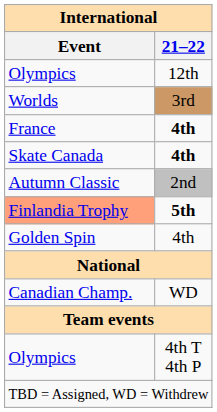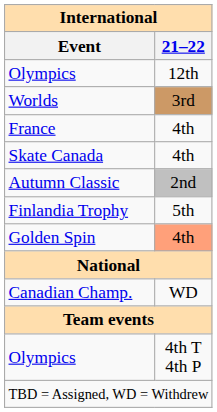France | 21–22: bold -> normal
Skate Canada | 21–22: bold -> normal
Finlandia Trophy | Event: lightsalmon background -> no background
Finlandia Trophy | 21–22: bold -> normal
Golden Spin | 21–22: no background -> lightsalmon background
